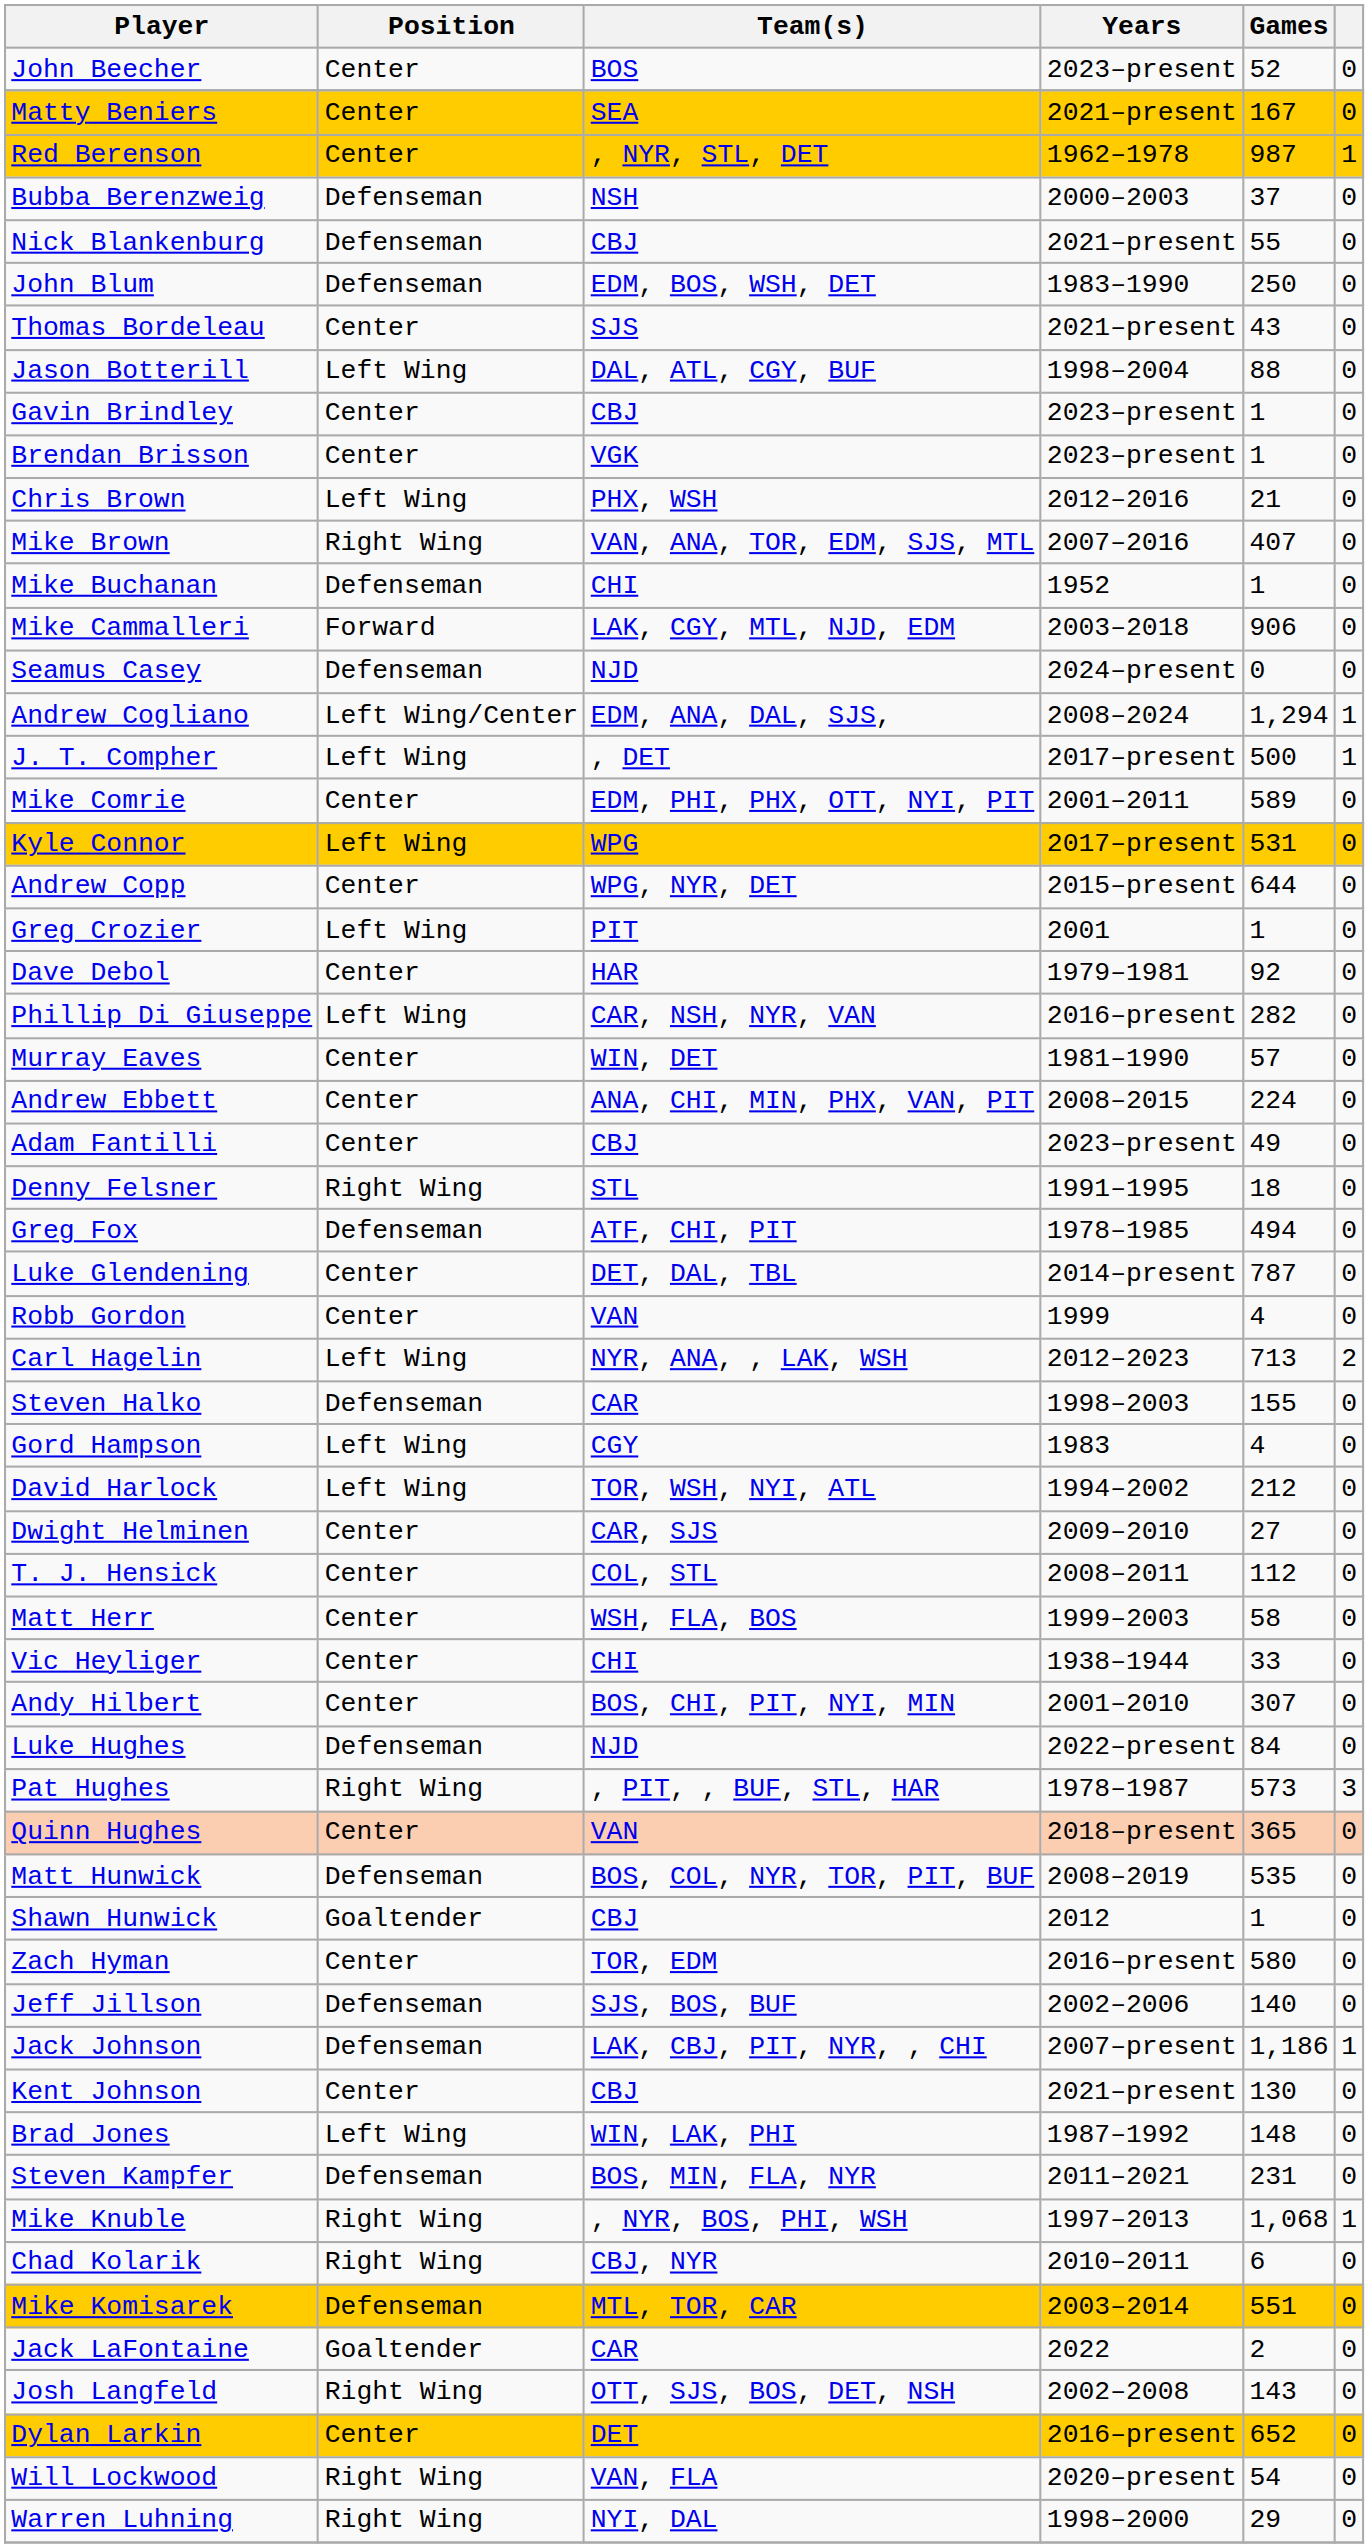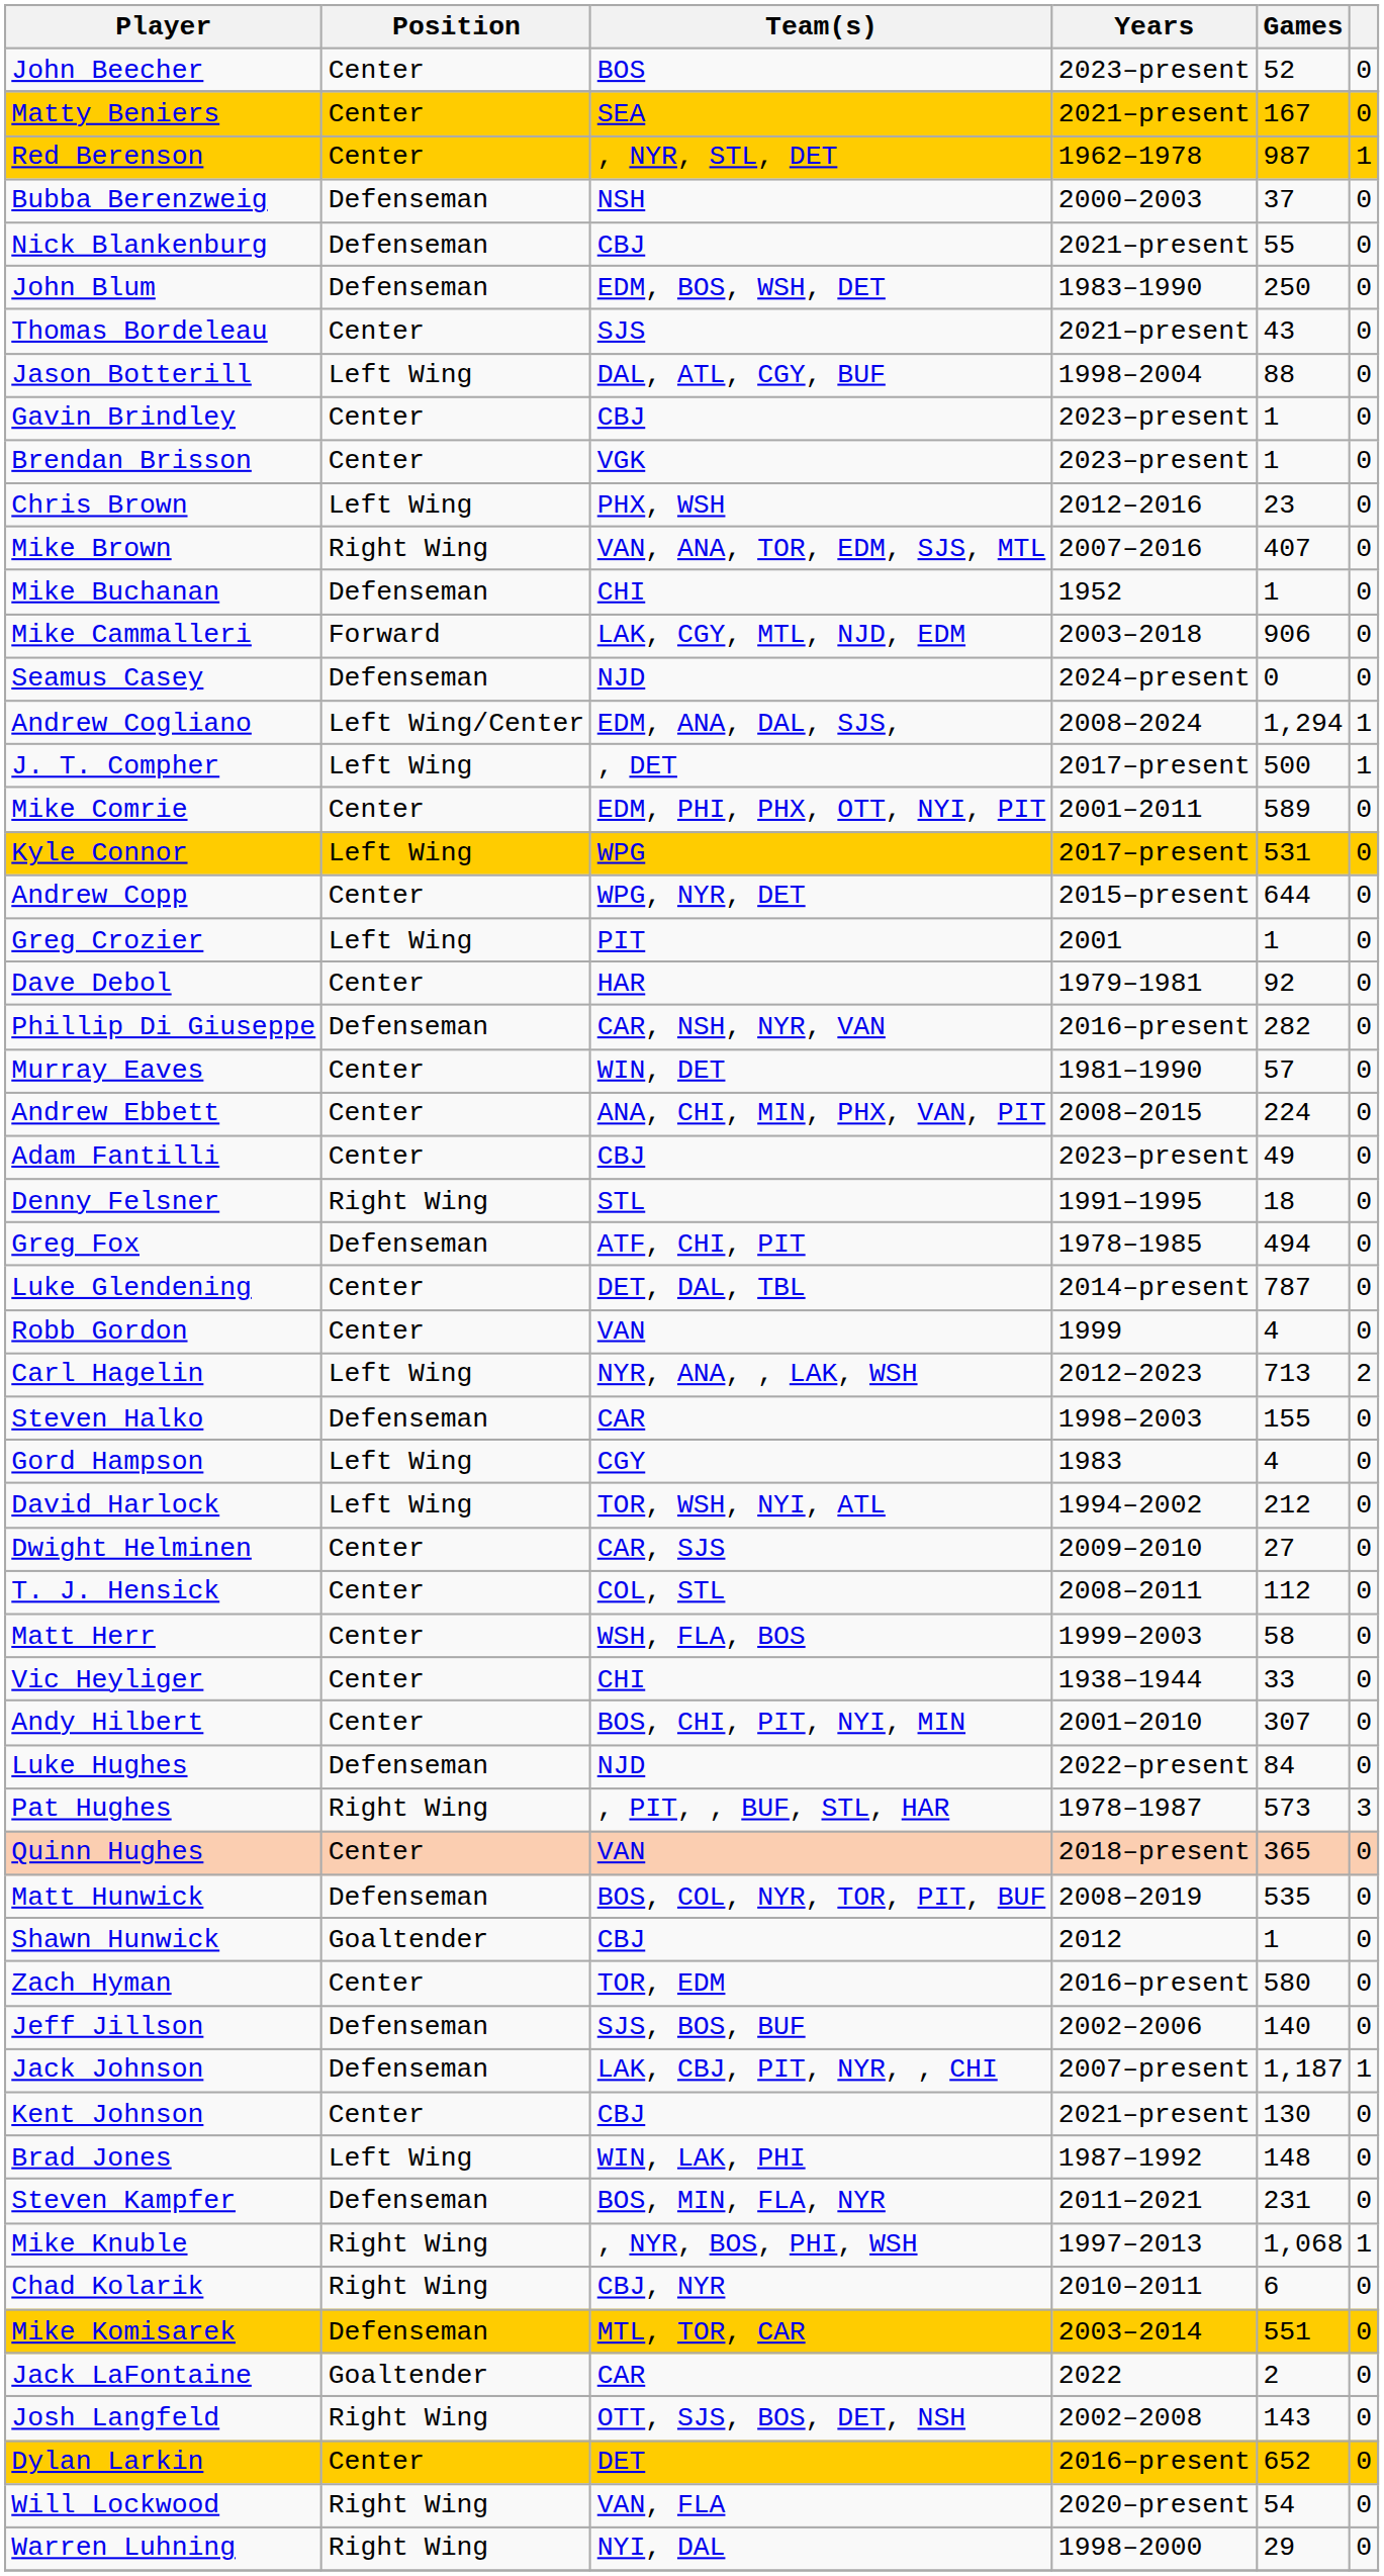Chris Brown | Games: 21 -> 23
Phillip Di Giuseppe | Position: Left Wing -> Defenseman
Jack Johnson | Games: 1,186 -> 1,187
